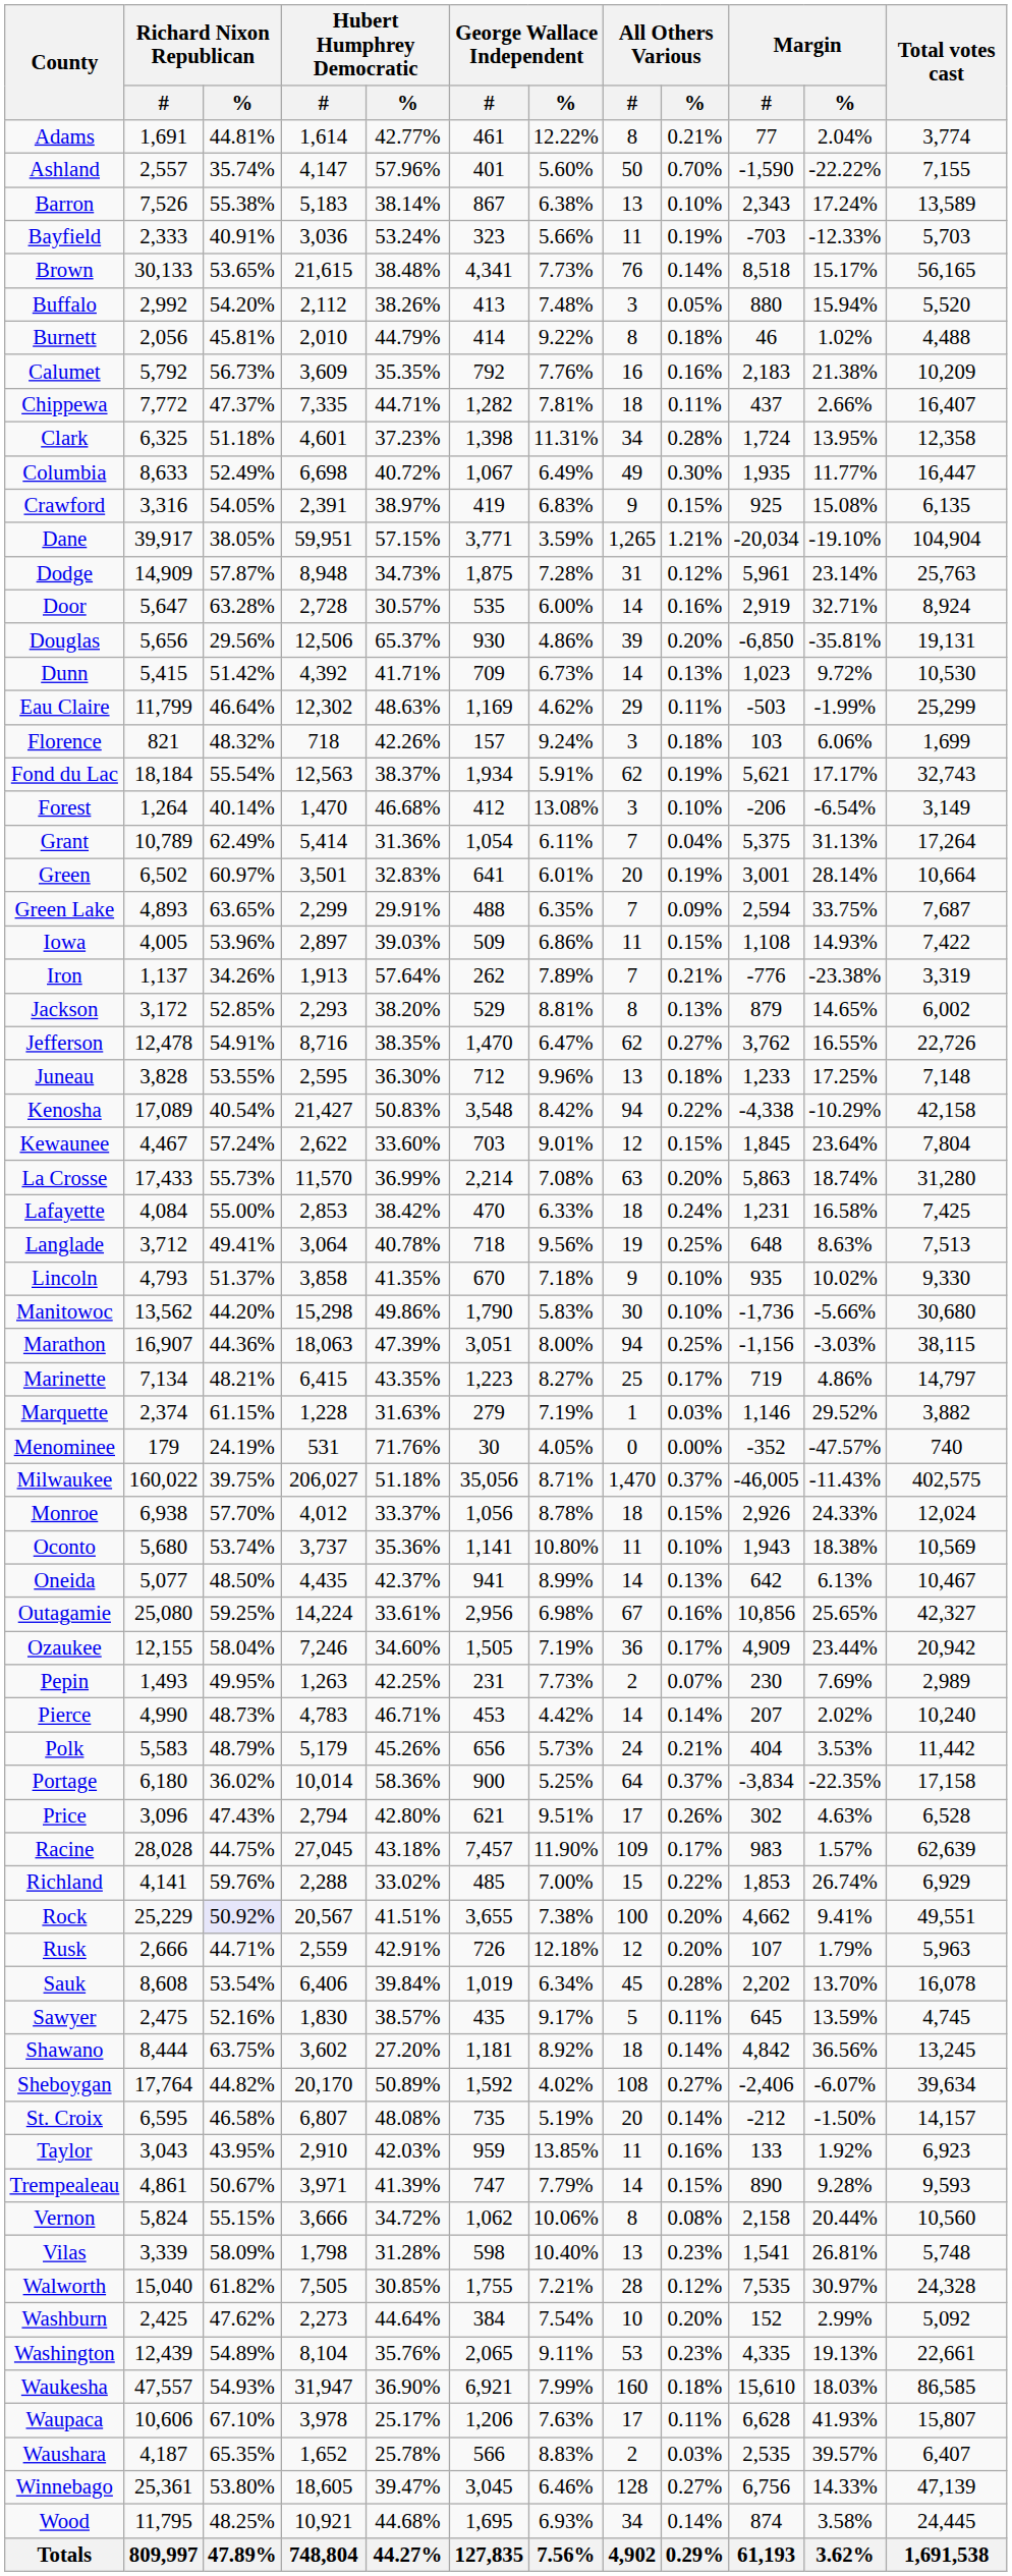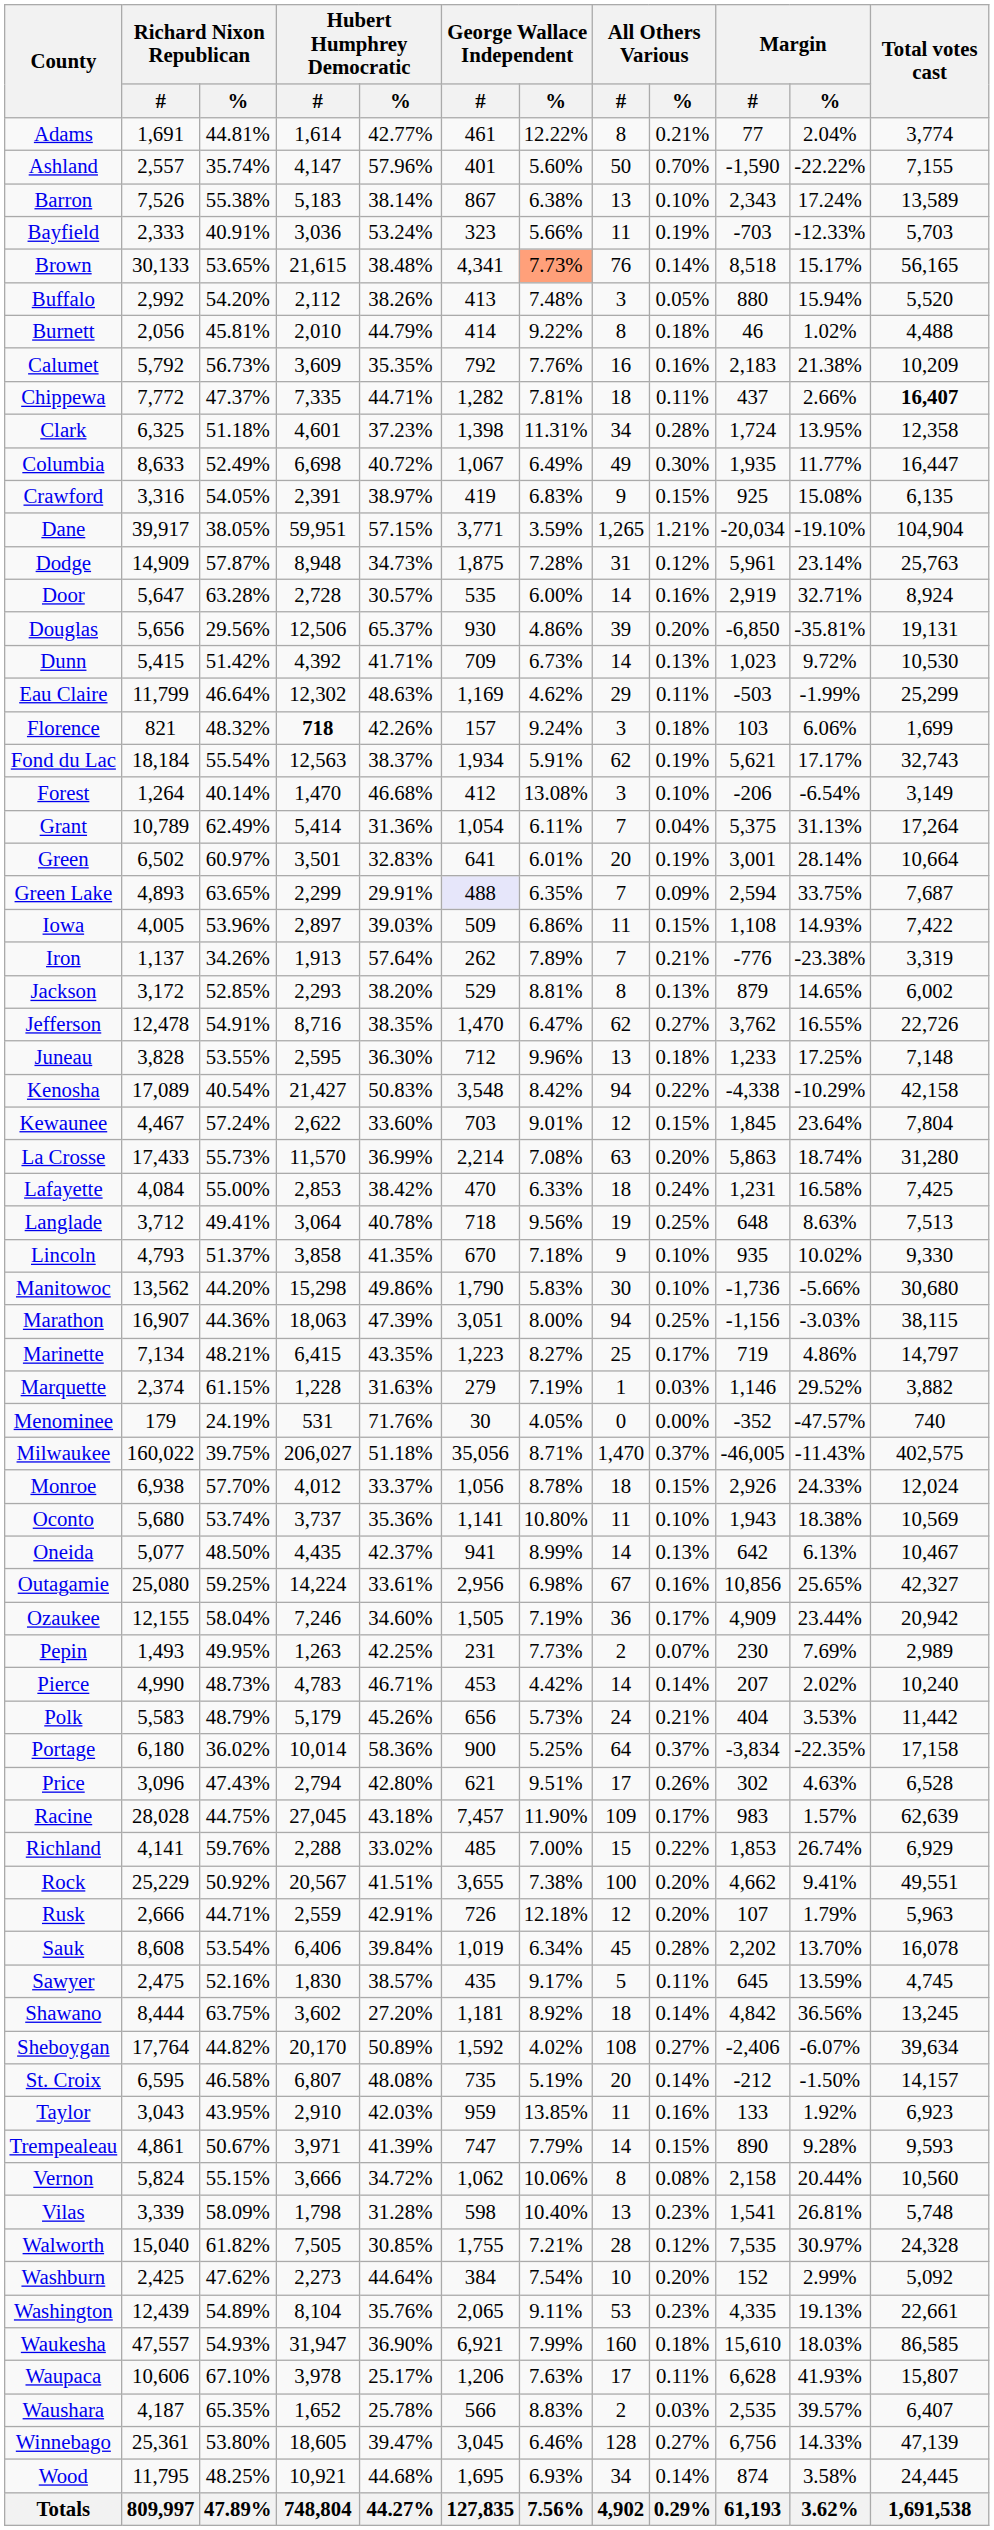Brown | George Wallace Independent / %: no background -> lightsalmon background
Chippewa | Total votes cast: normal -> bold
Florence | Hubert Humphrey Democratic / #: normal -> bold
Green Lake | George Wallace Independent / #: no background -> lavender background
Rock | Richard Nixon Republican / %: lavender background -> no background
